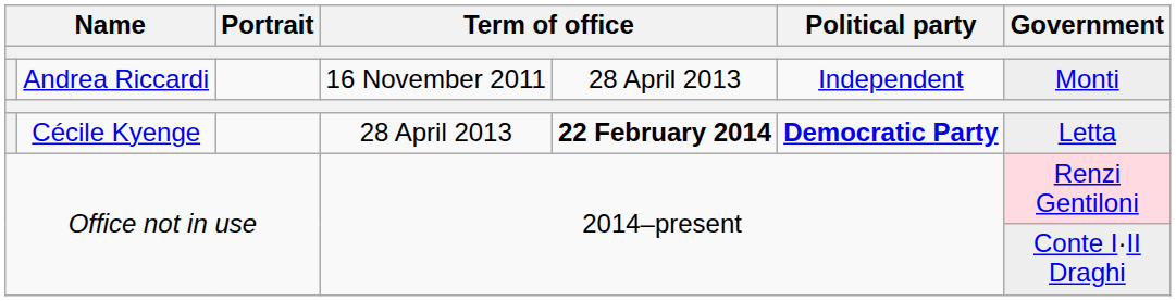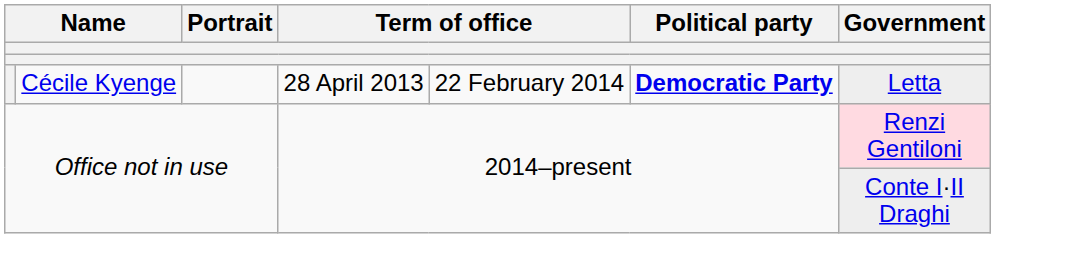- row: Andrea Riccardi | 16 November 2011 | 28 April 2013 | Independent | Monti
Cécile Kyenge | column 5: bold -> normal
